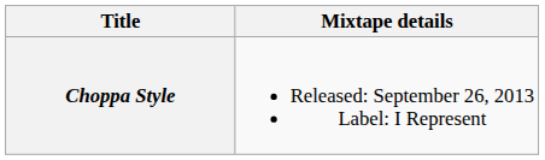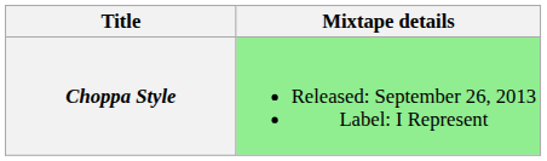Choppa Style | Mixtape details: no background -> lightgreen background
